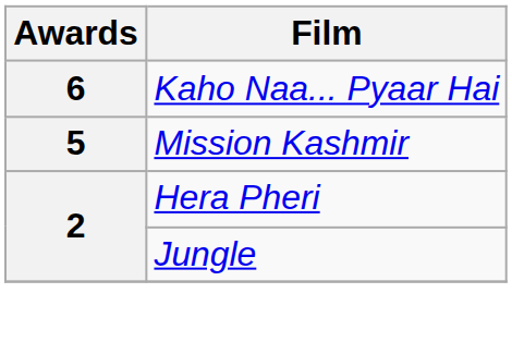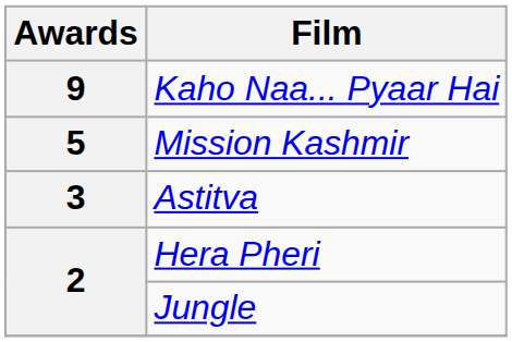Kaho Naa... Pyaar Hai | Awards: 6 -> 9
+ row: 3 | Astitva
